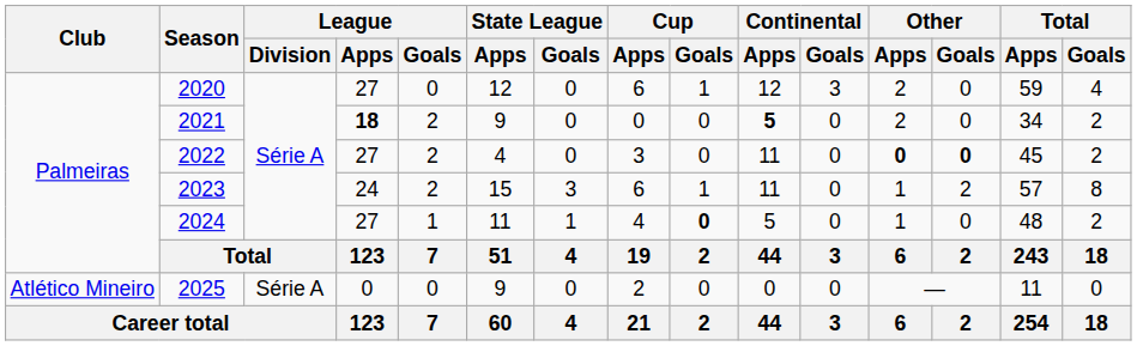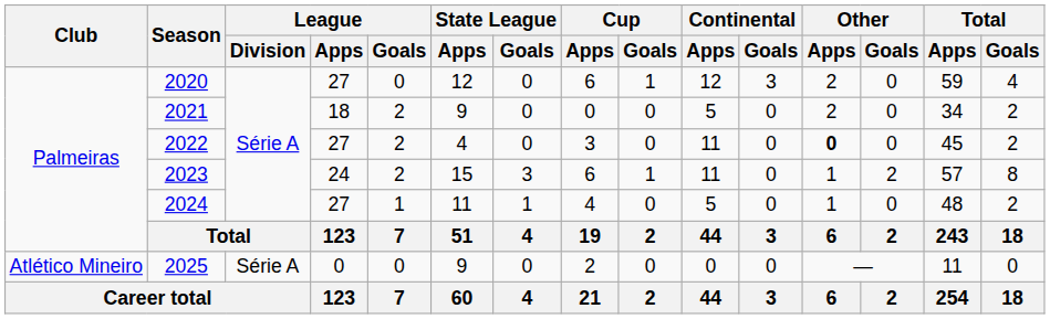2021 | League / Apps: bold -> normal
2021 | Continental / Apps: bold -> normal
2022 | Other / Goals: bold -> normal
2024 | Cup / Goals: bold -> normal
